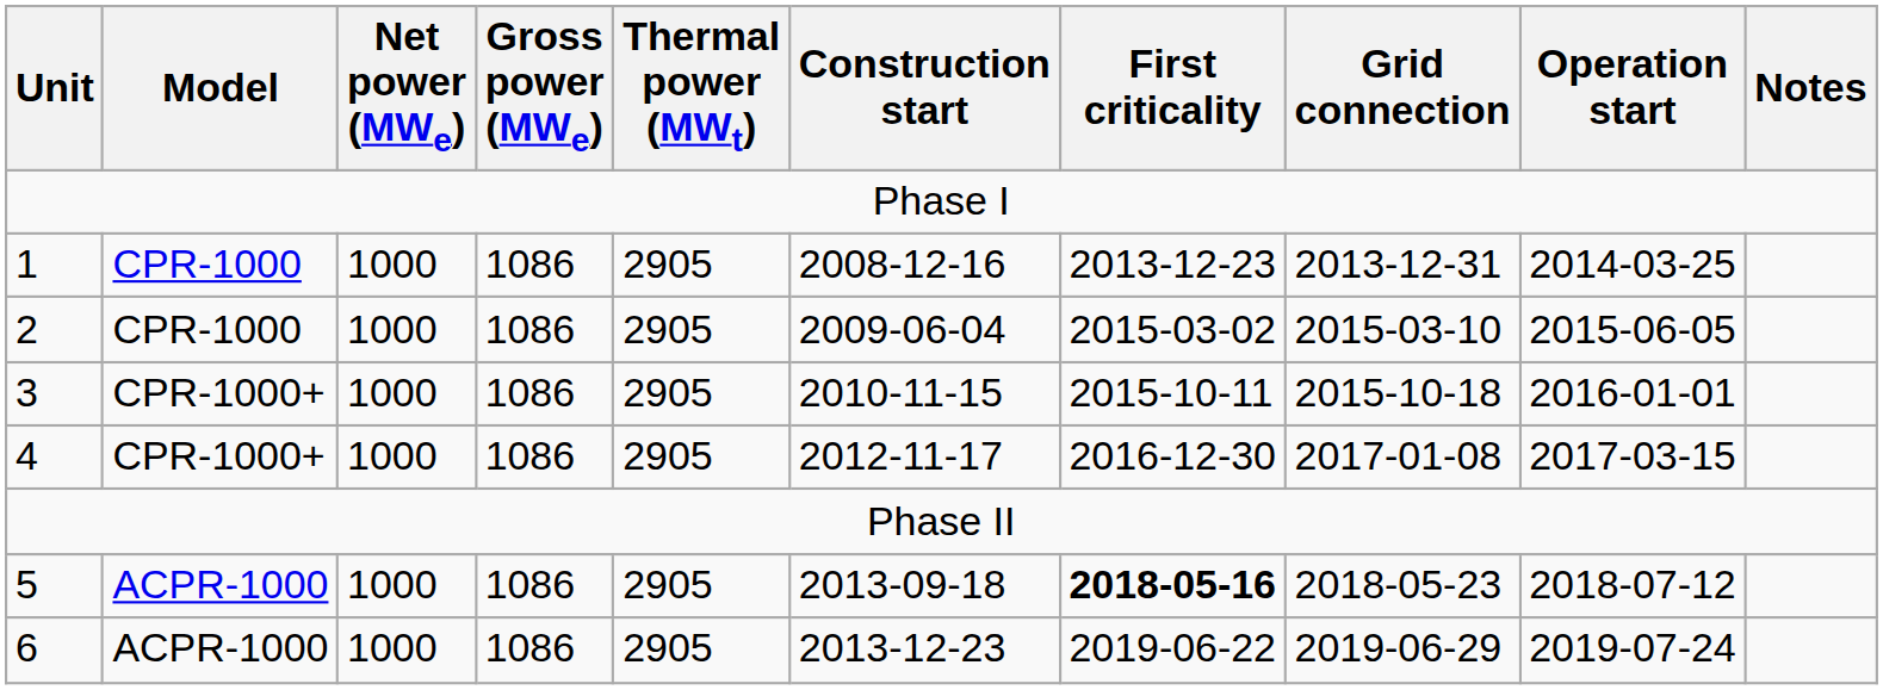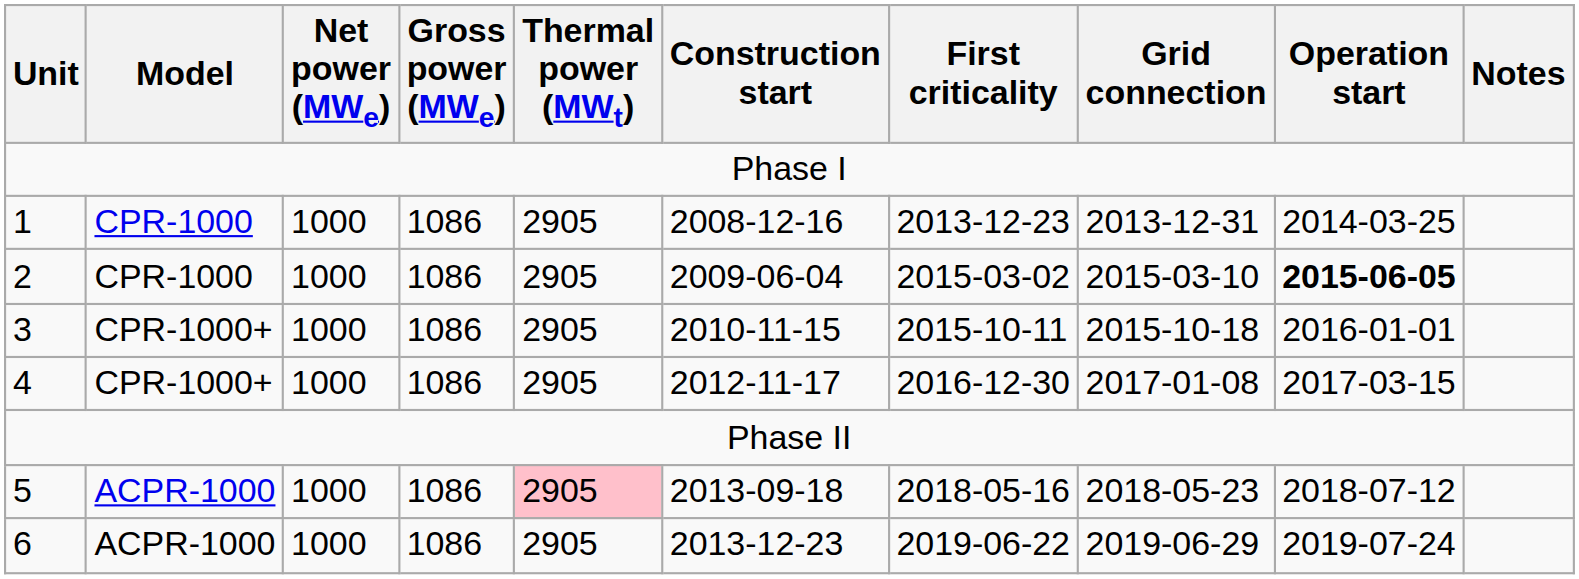2 | Operation start: normal -> bold
5 | Thermal power (MWt): no background -> pink background
5 | First criticality: bold -> normal
